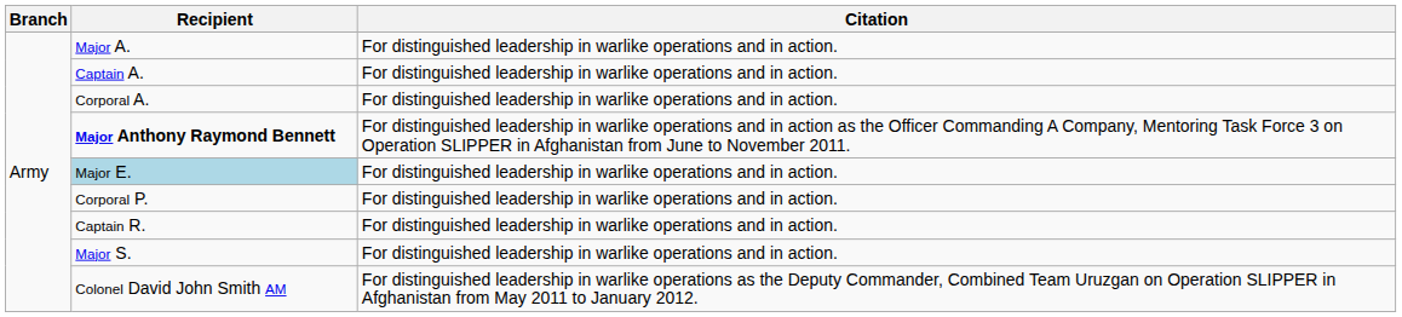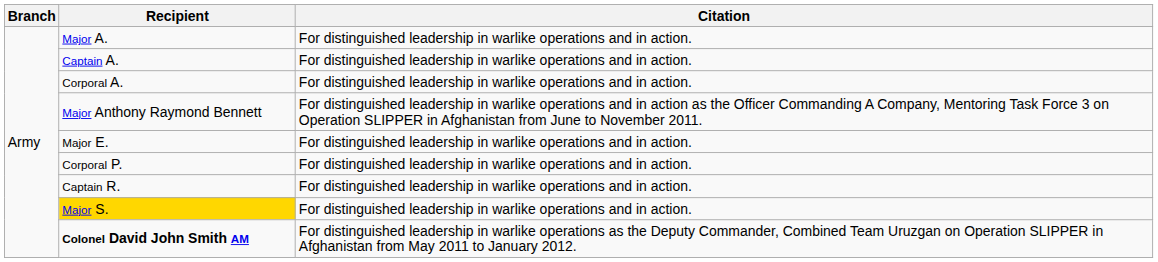Major Anthony Raymond Bennett | Recipient: bold -> normal
Major E. | Recipient: lightblue background -> no background
Major S. | Recipient: no background -> gold background
Colonel David John Smith AM | Recipient: normal -> bold
